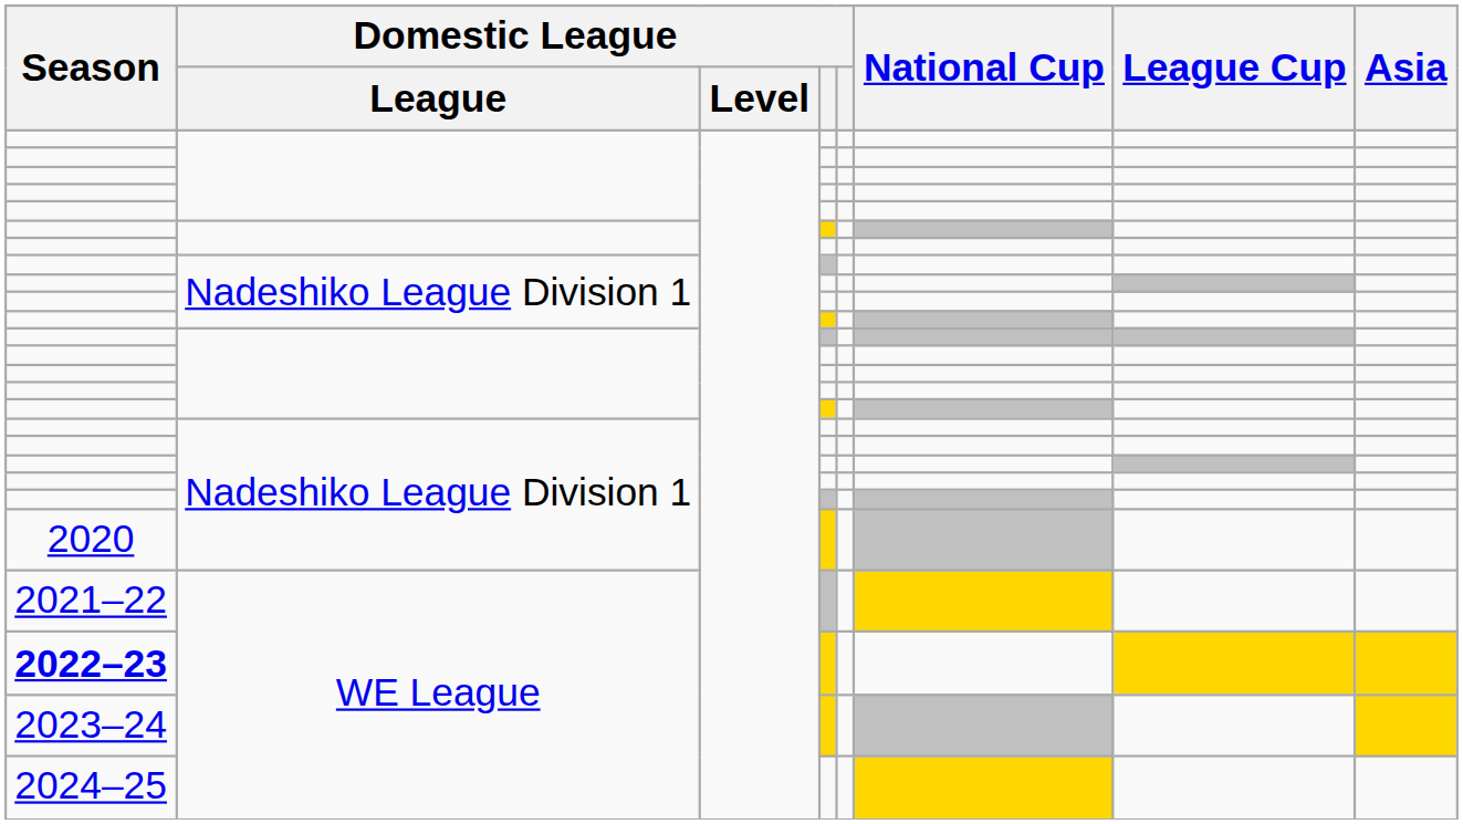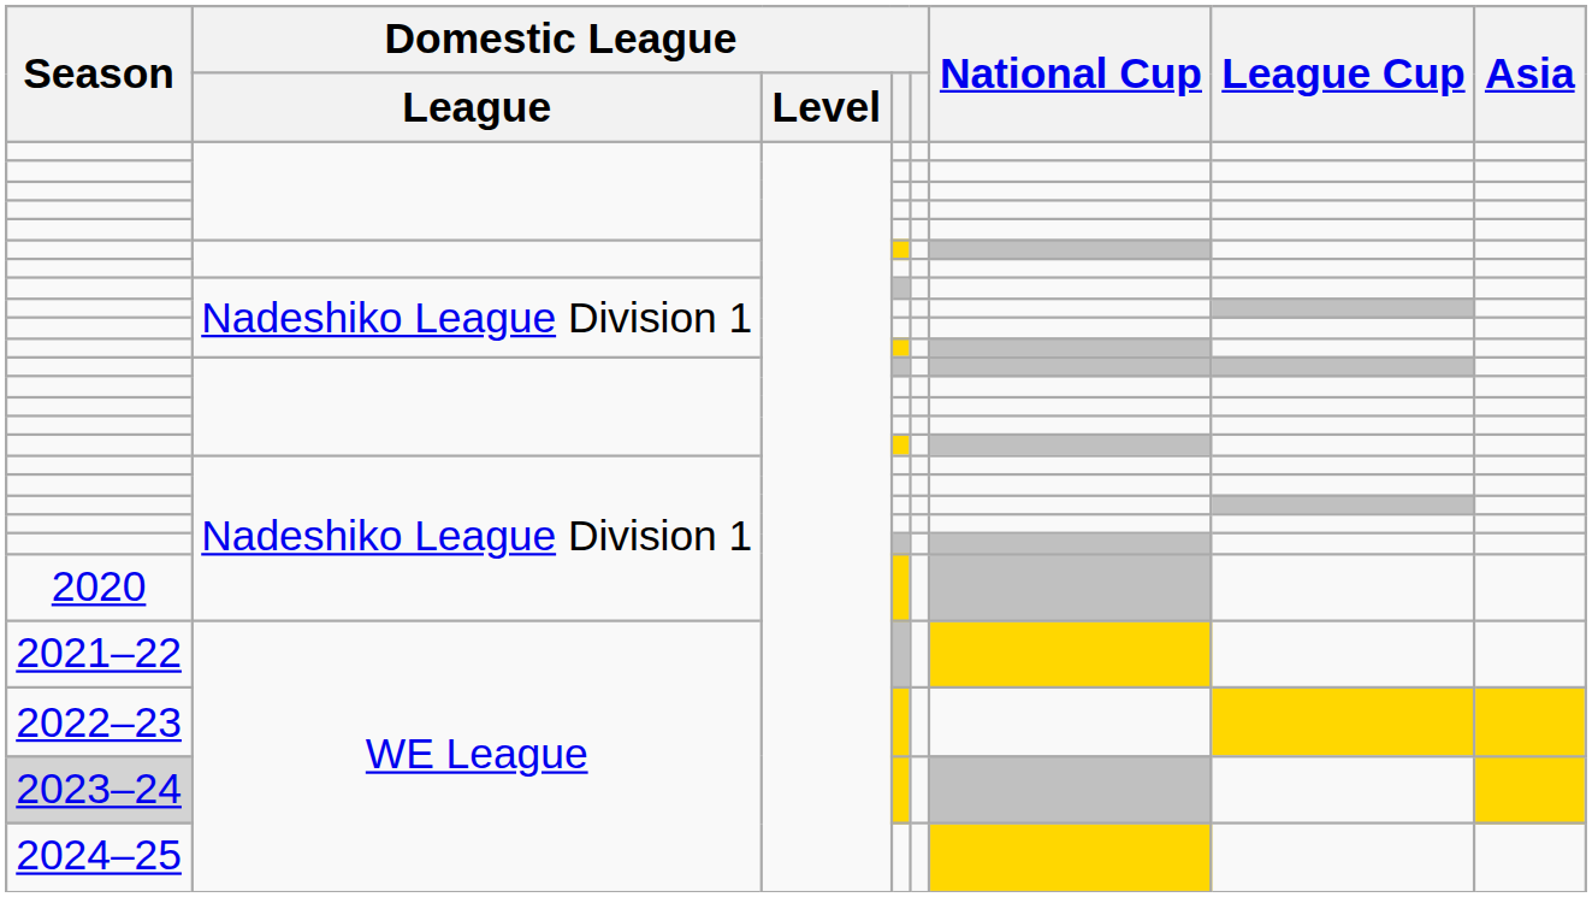2022–23 | Season: bold -> normal
2023–24 | Season: no background -> lightgrey background
